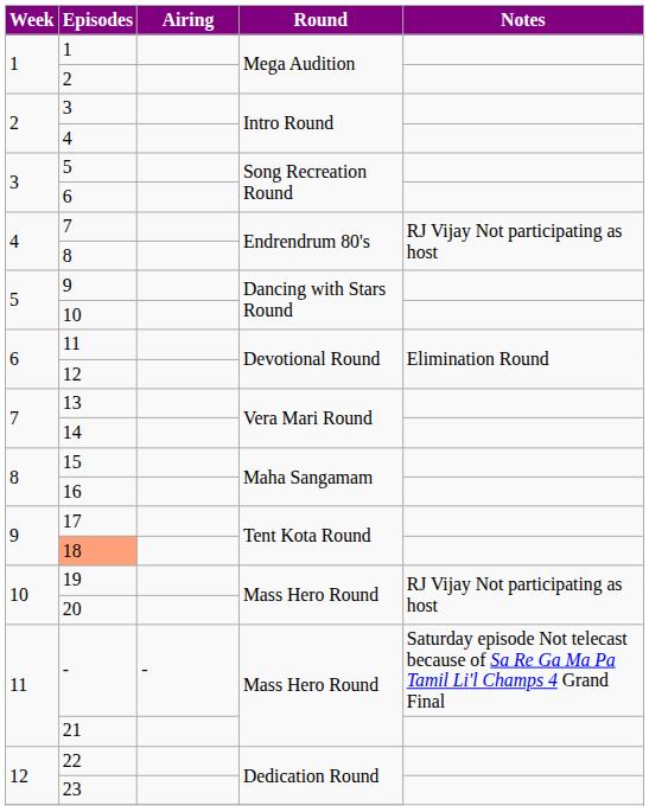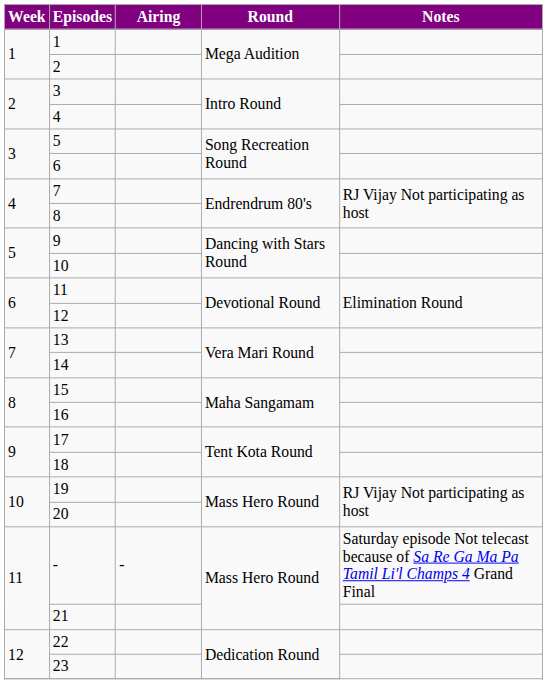18 | Episodes: lightsalmon background -> no background
